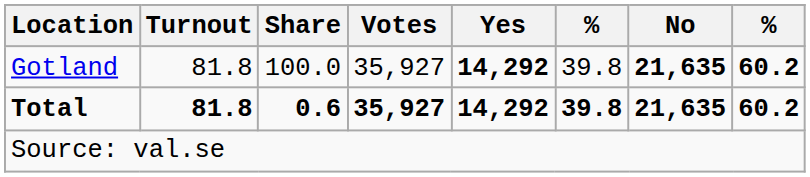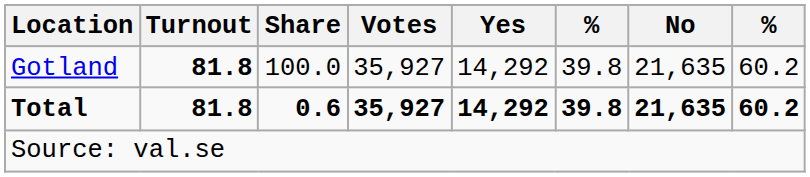Gotland | Turnout: normal -> bold
Gotland | Yes: bold -> normal
Gotland | No: bold -> normal
Gotland | column 8: bold -> normal
